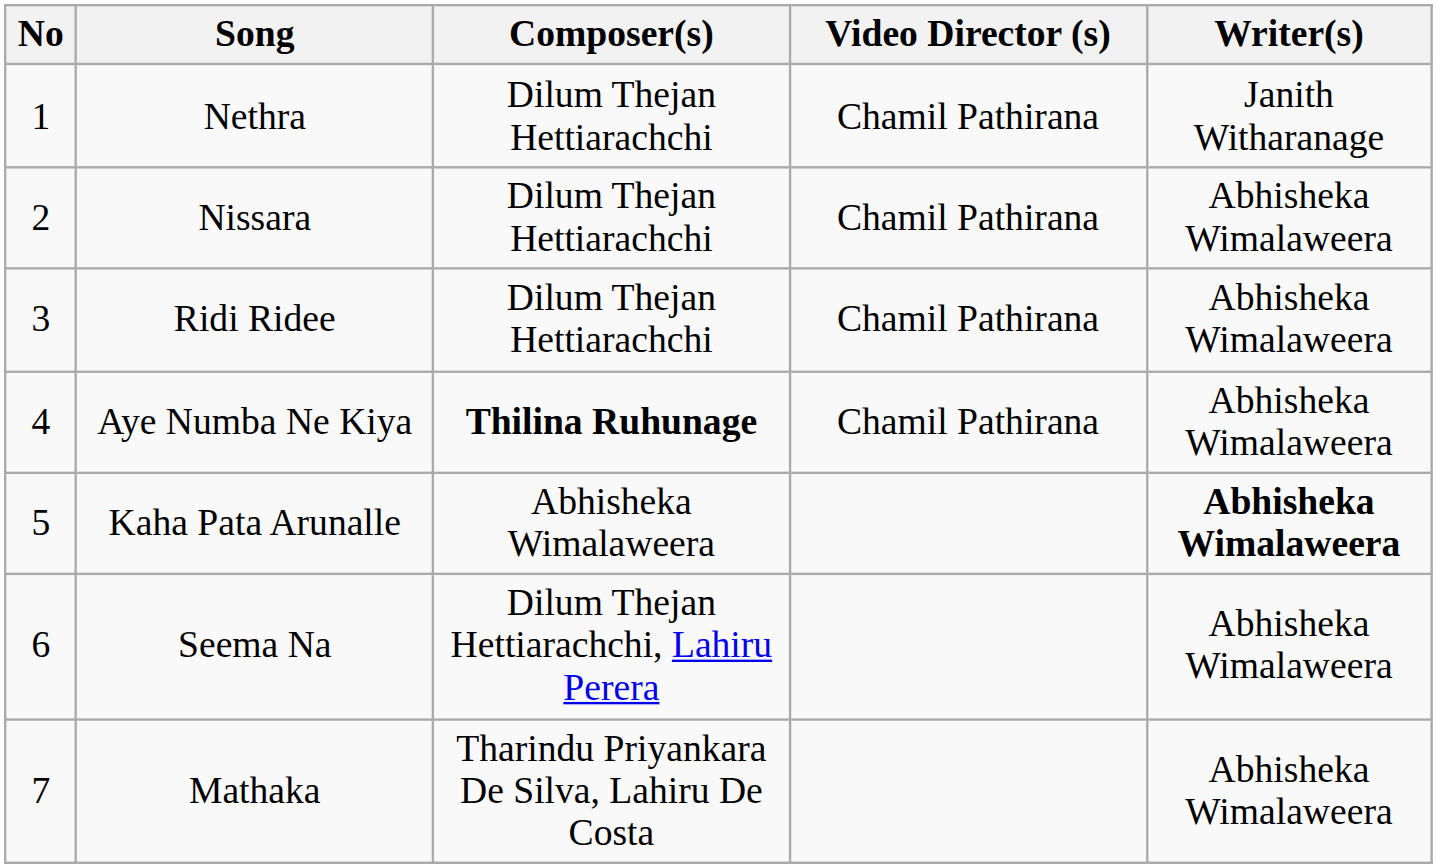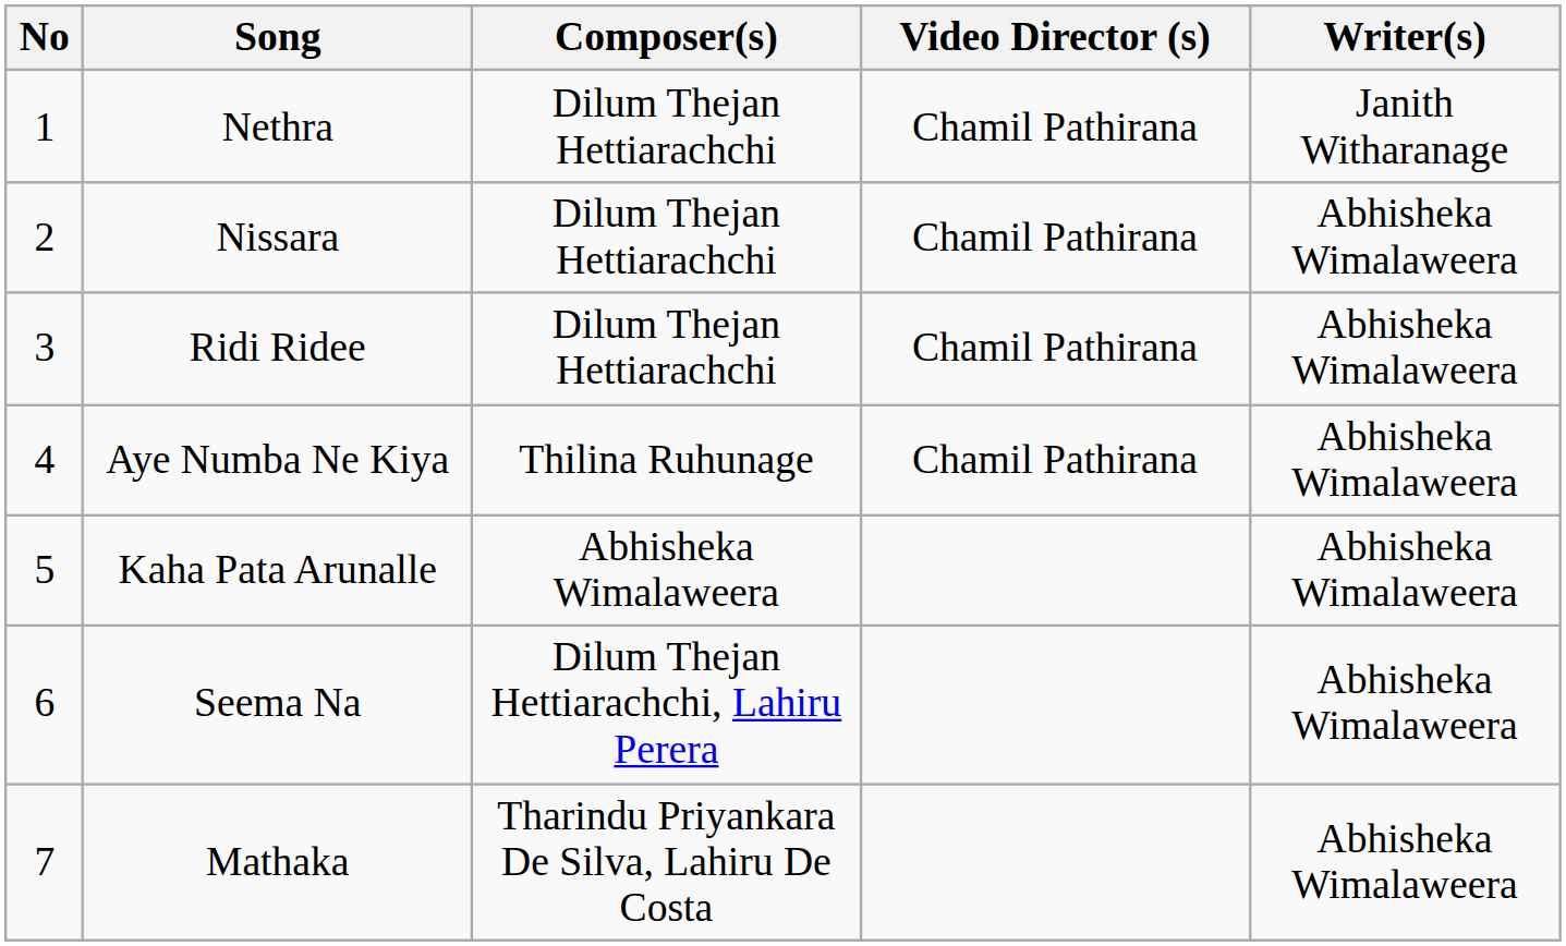Aye Numba Ne Kiya | Composer(s): bold -> normal
Kaha Pata Arunalle | Writer(s): bold -> normal
